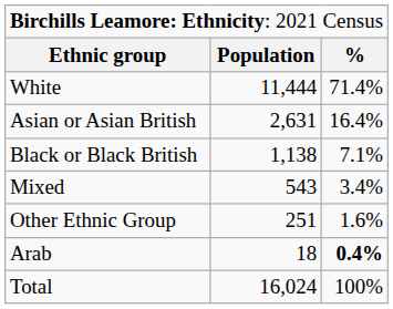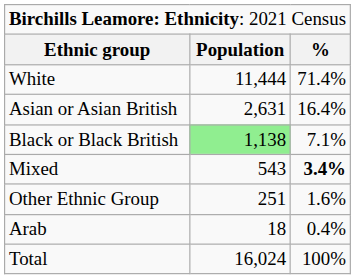Black or Black British | column 2: no background -> lightgreen background
Mixed | column 3: normal -> bold
Arab | column 3: bold -> normal
